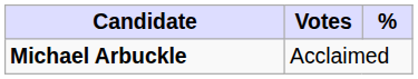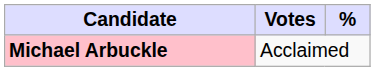Michael Arbuckle | Candidate: no background -> pink background
